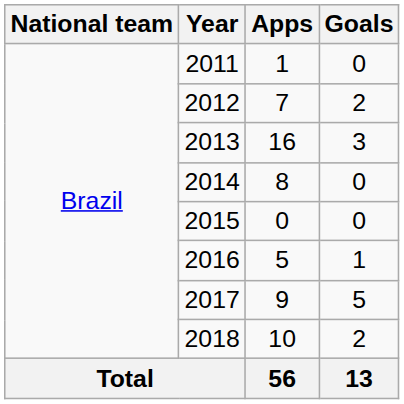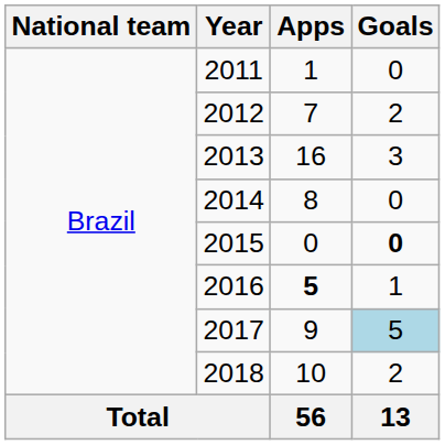2015 | Goals: normal -> bold
2016 | Apps: normal -> bold
2017 | Goals: no background -> lightblue background
